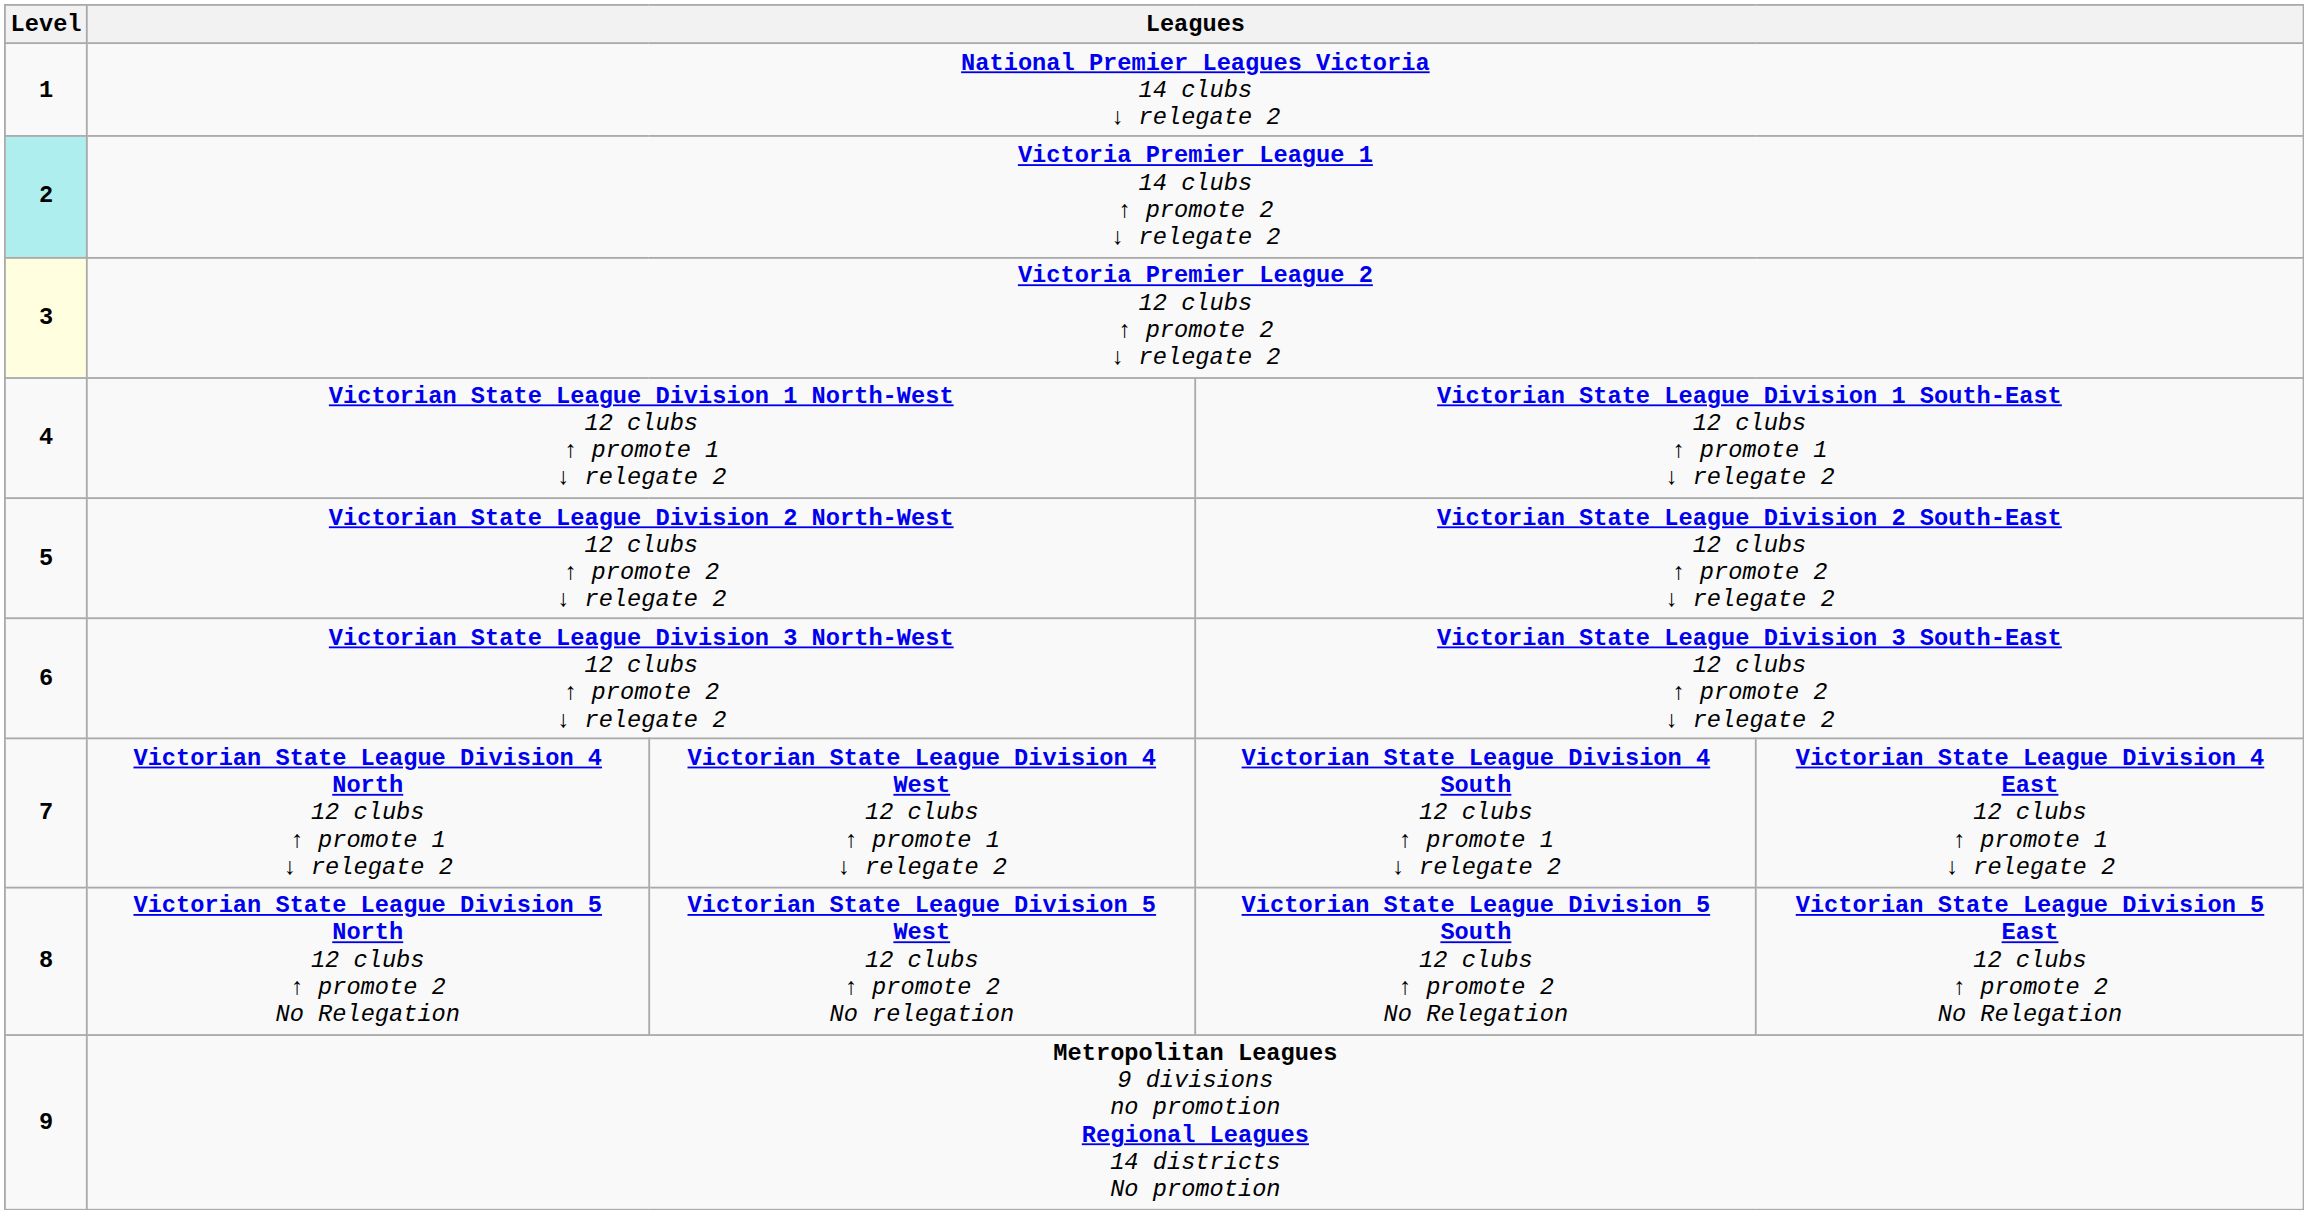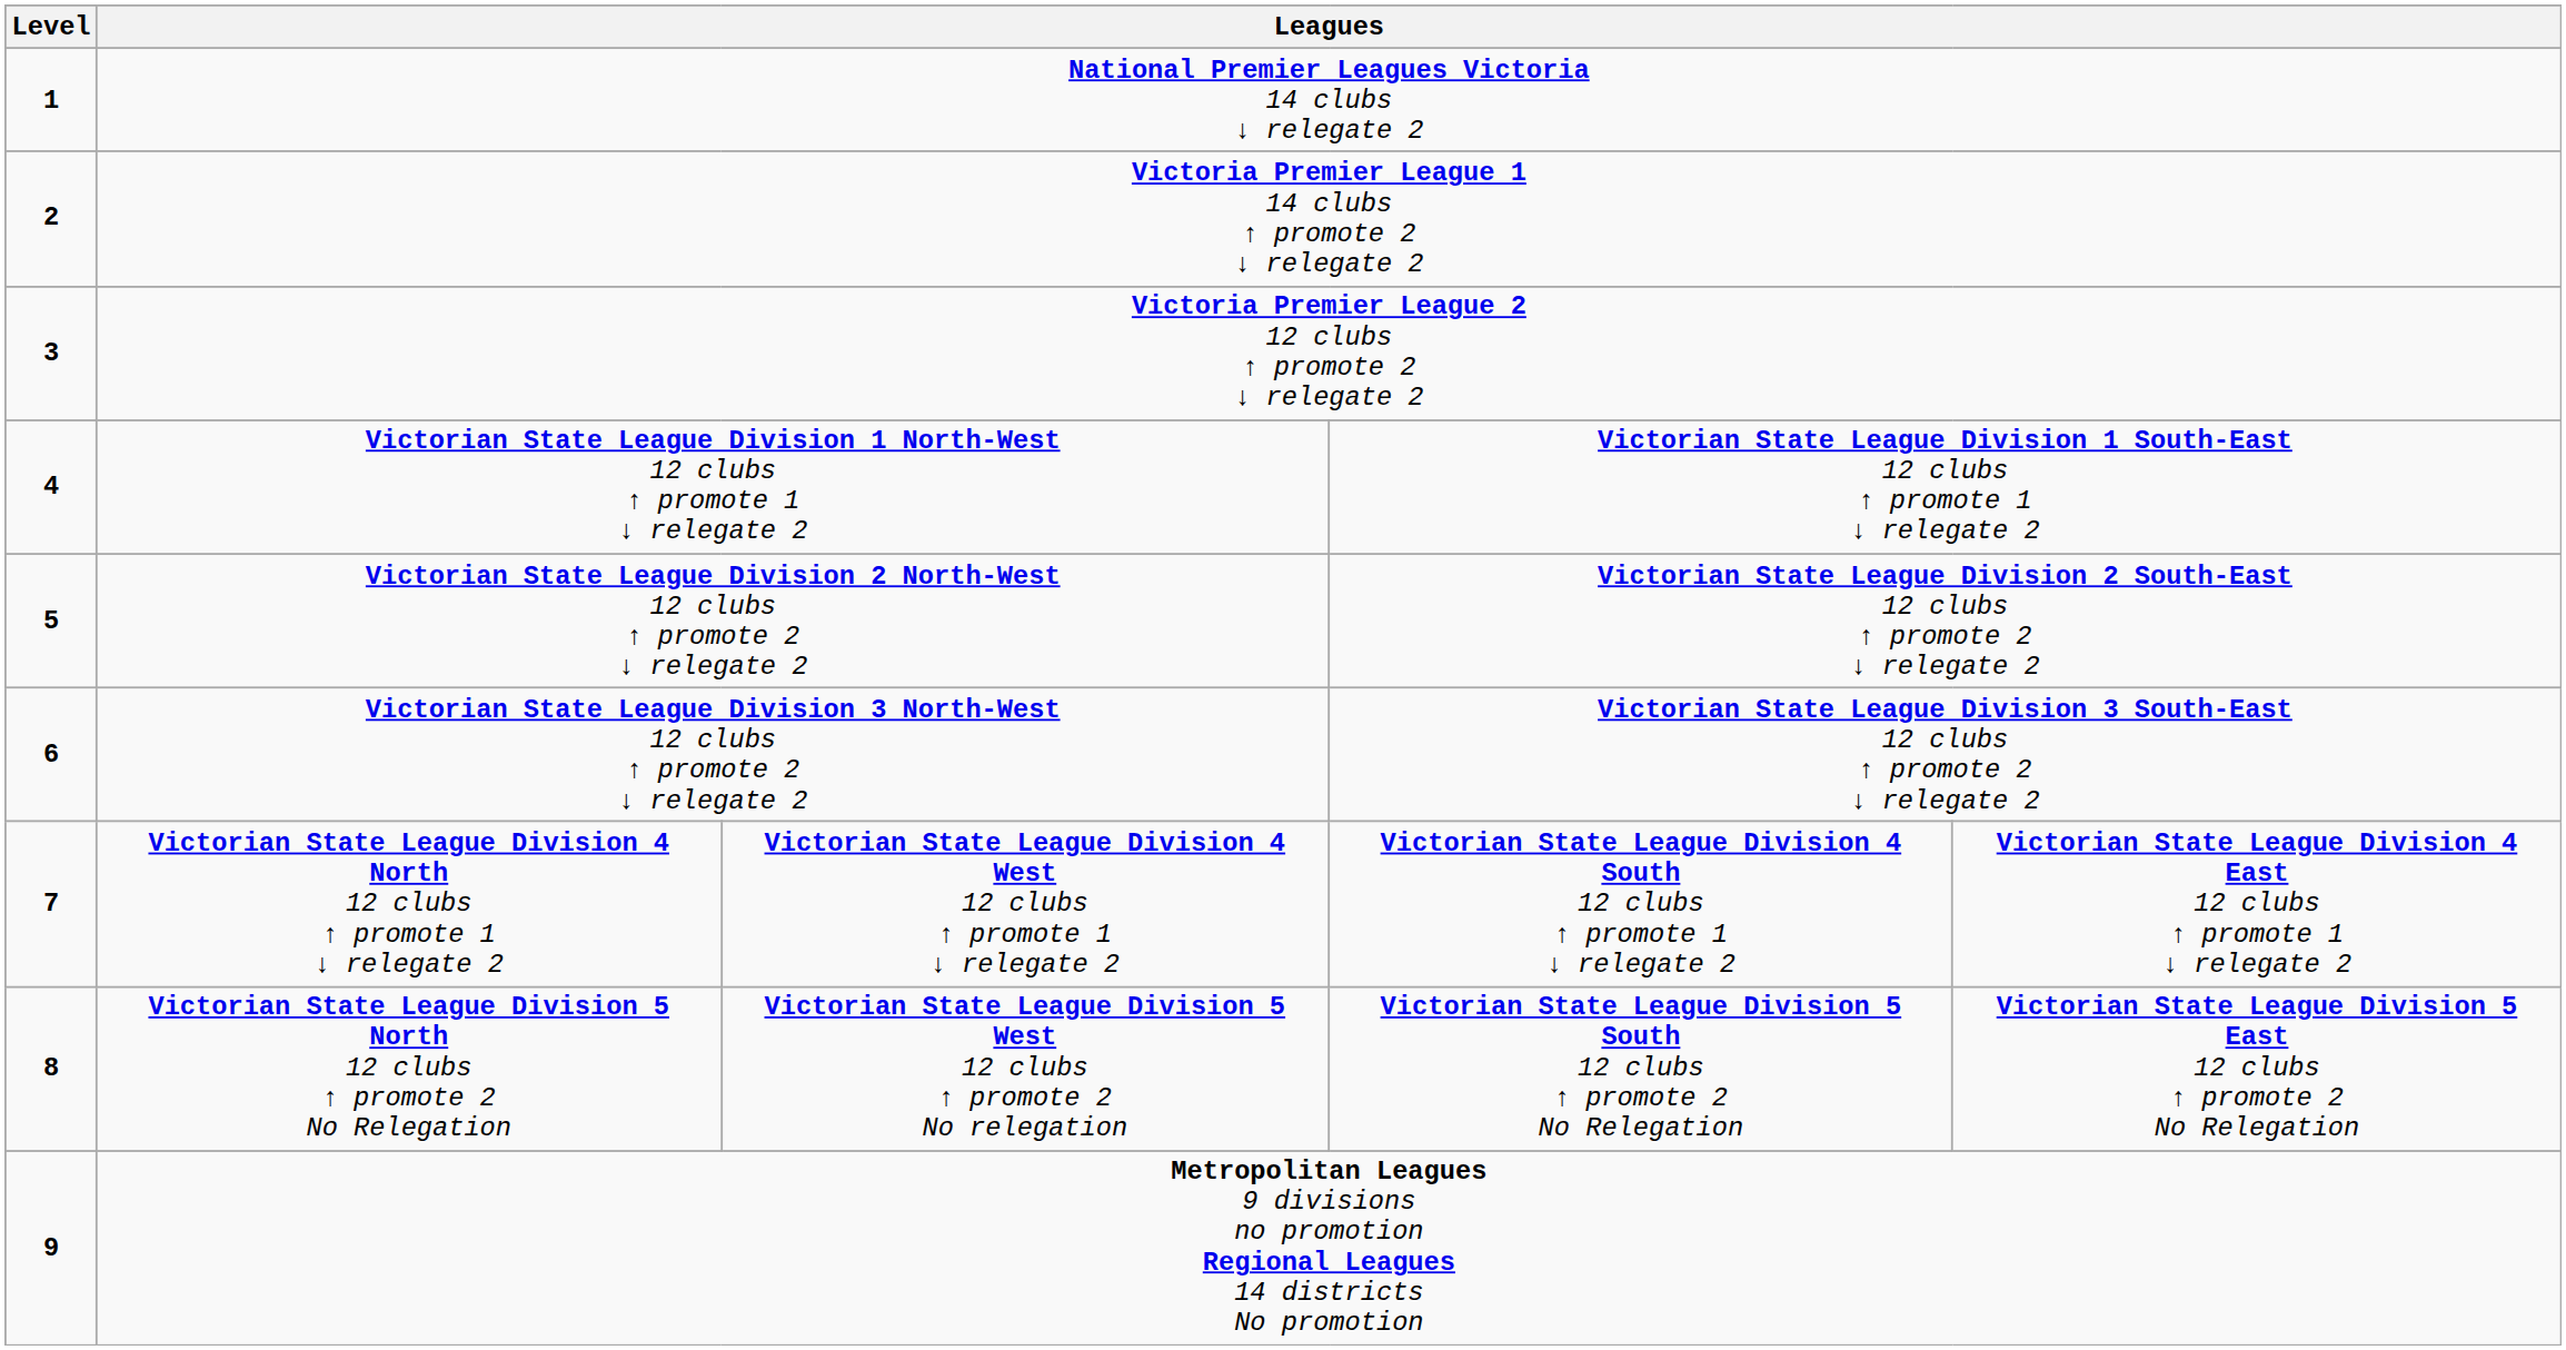Victoria Premier League 1 14 clubs ↑ promote 2 ↓ relegate 2 | Level: paleturquoise background -> no background
Victoria Premier League 2 12 clubs ↑ promote 2 ↓ relegate 2 | Level: lightyellow background -> no background
